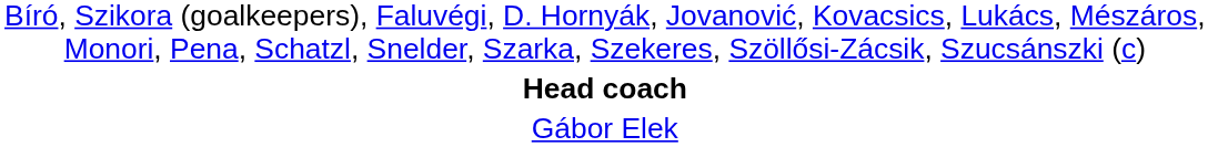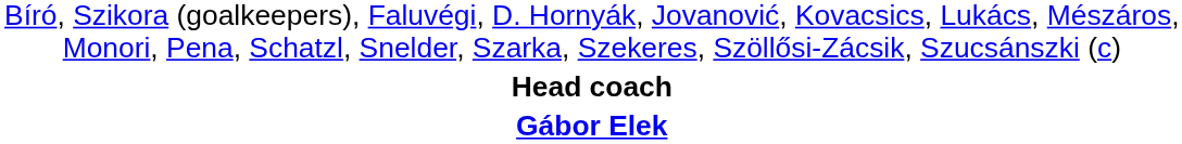row 3 | column 1: normal -> bold
